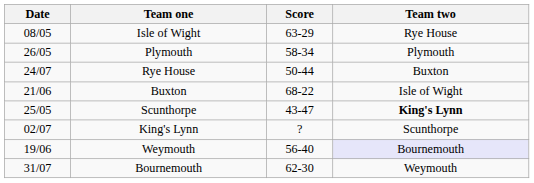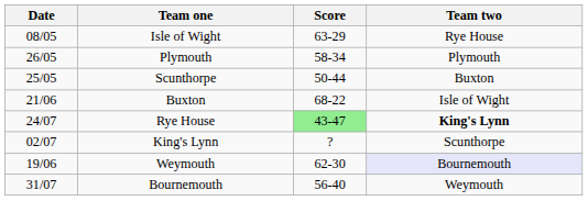row 4 | Date: 24/07 -> 25/05
row 4 | Team one: Rye House -> Scunthorpe
row 6 | Date: 25/05 -> 24/07
row 6 | Team one: Scunthorpe -> Rye House
row 6 | Score: no background -> lightgreen background
row 8 | Score: 56-40 -> 62-30
row 9 | Score: 62-30 -> 56-40
